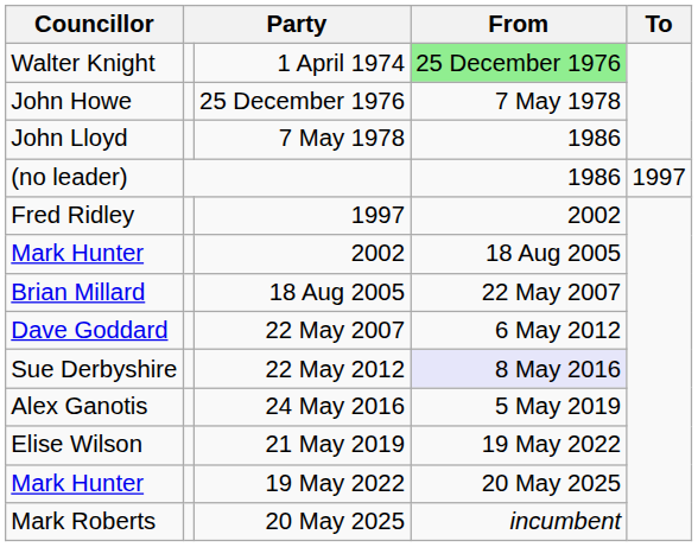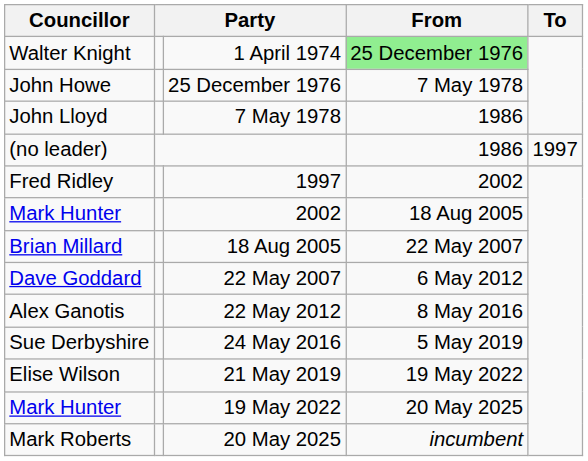22 May 2012 | Councillor: Sue Derbyshire -> Alex Ganotis
22 May 2012 | From: lavender background -> no background
24 May 2016 | Councillor: Alex Ganotis -> Sue Derbyshire
